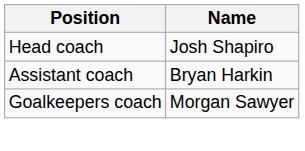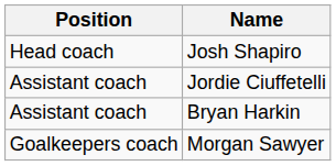+ row: Assistant coach | Jordie Ciuffetelli
